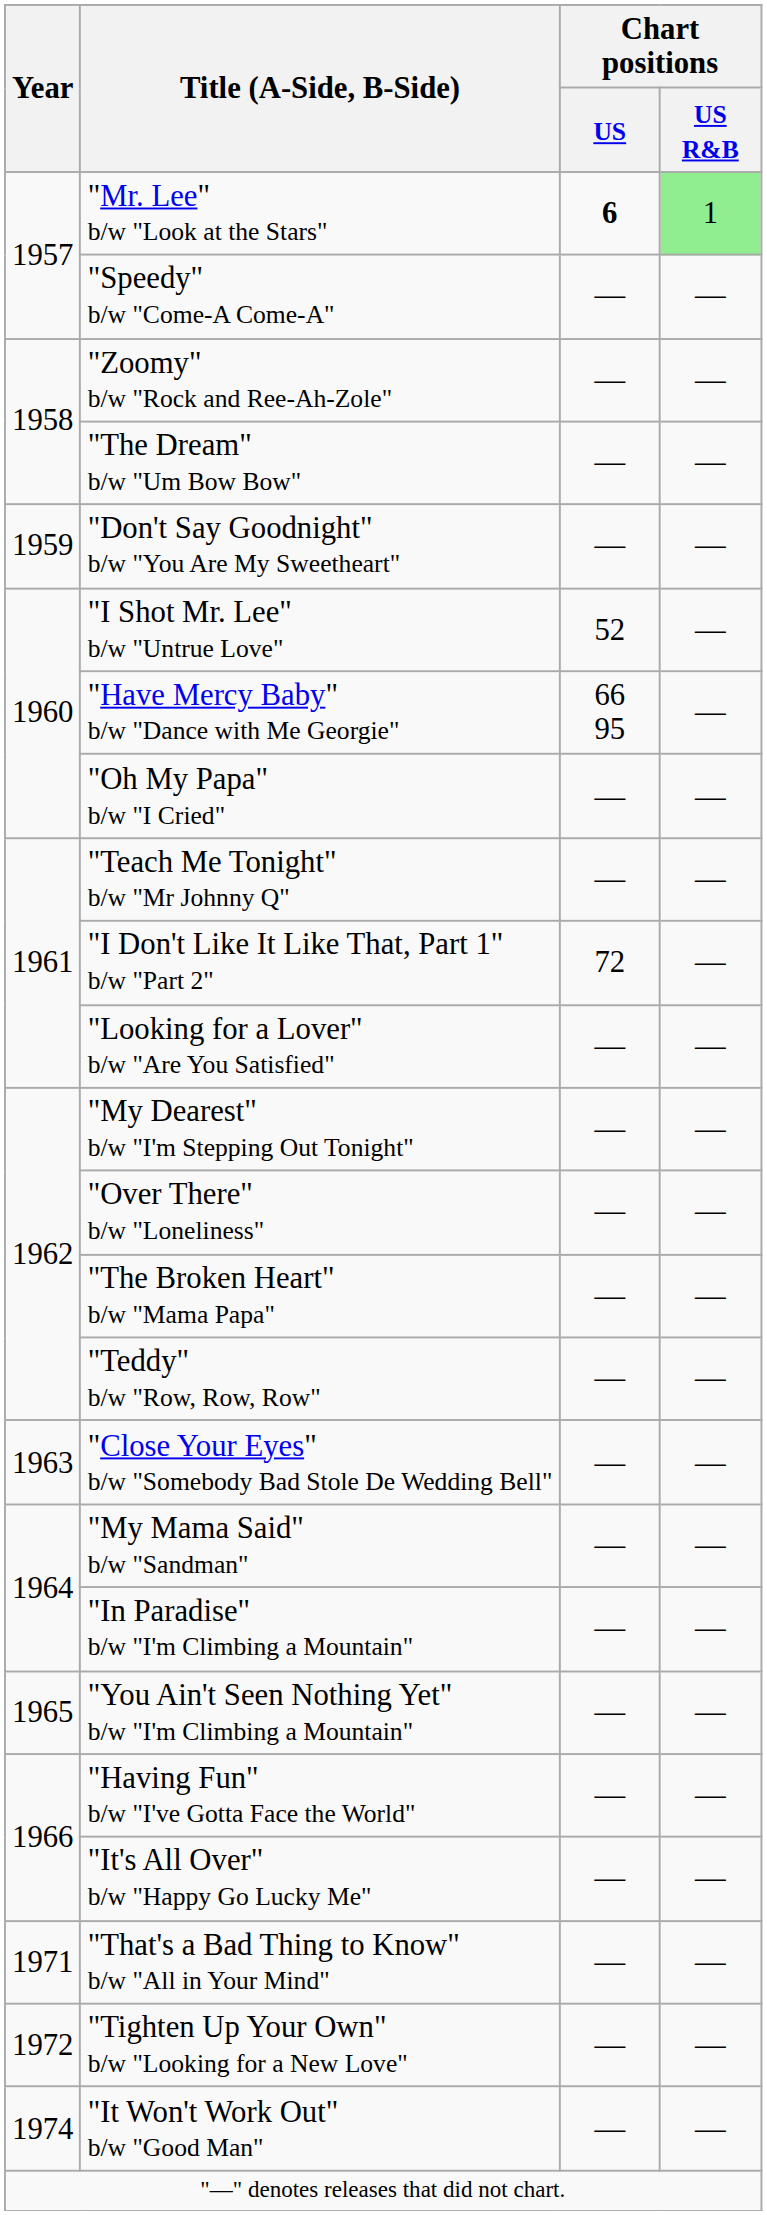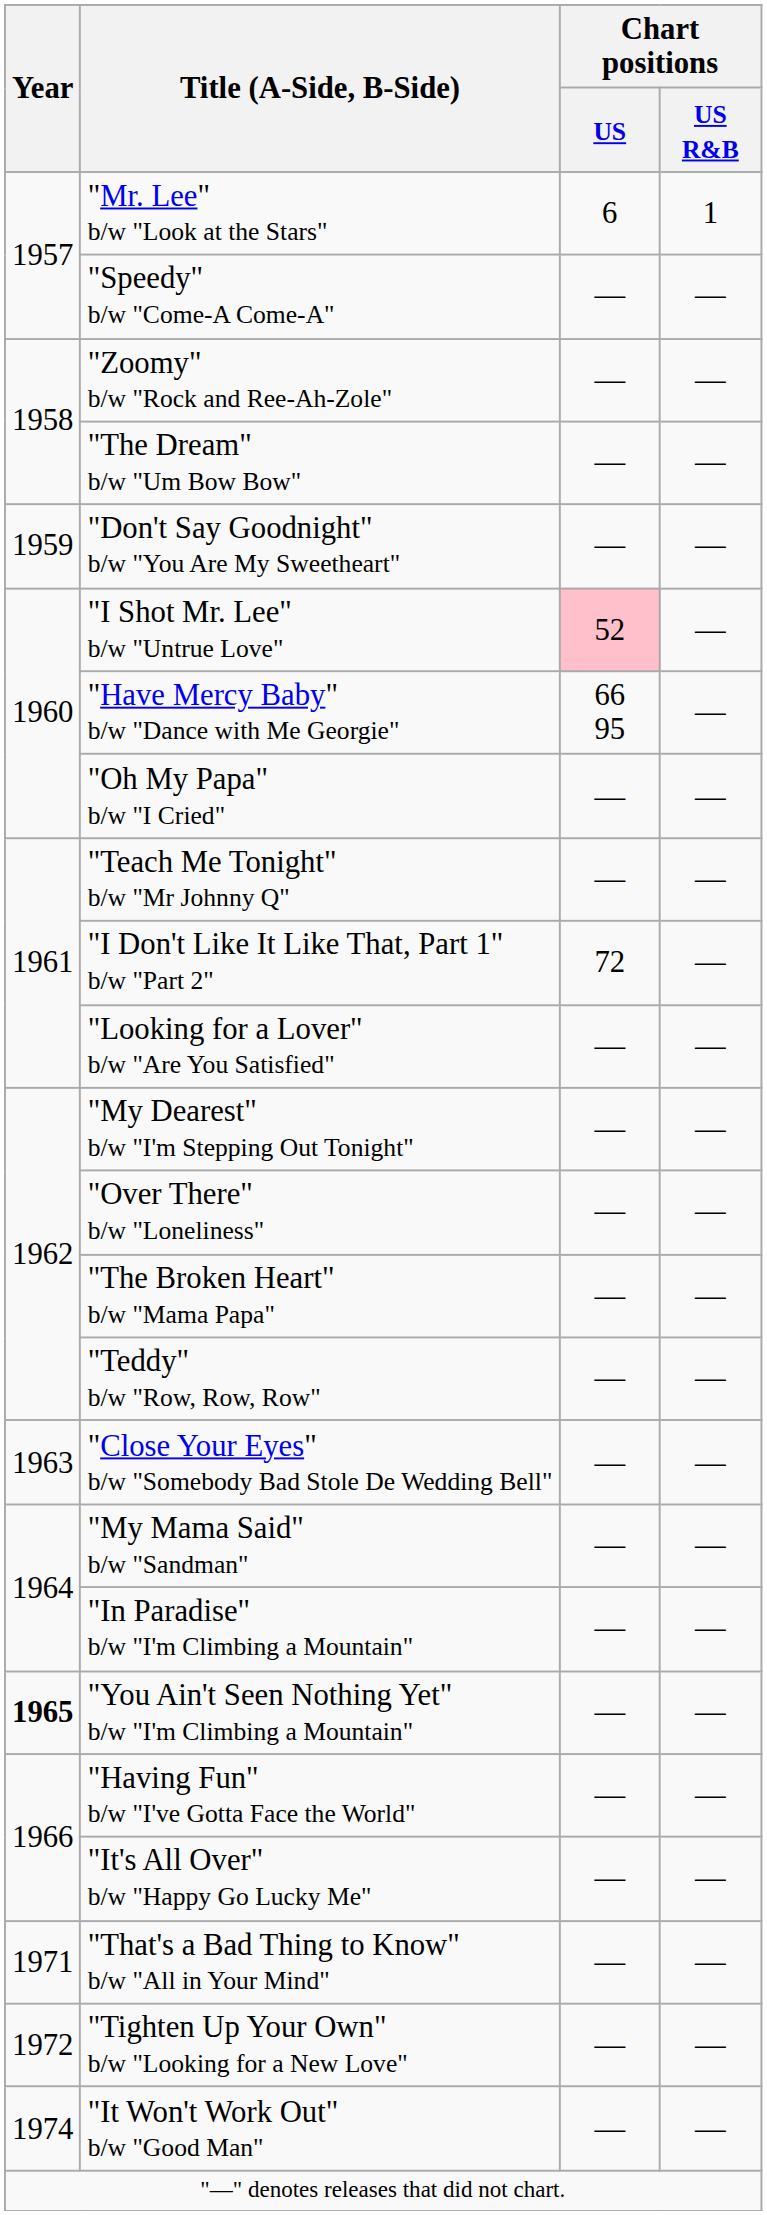"Mr. Lee" b/w "Look at the Stars" | Chart positions / US: bold -> normal
"Mr. Lee" b/w "Look at the Stars" | Chart positions / US R&B: lightgreen background -> no background
"I Shot Mr. Lee" b/w "Untrue Love" | Chart positions / US: no background -> pink background
"You Ain't Seen Nothing Yet" b/w "I'm Climbing a Mountain" | Year: normal -> bold
